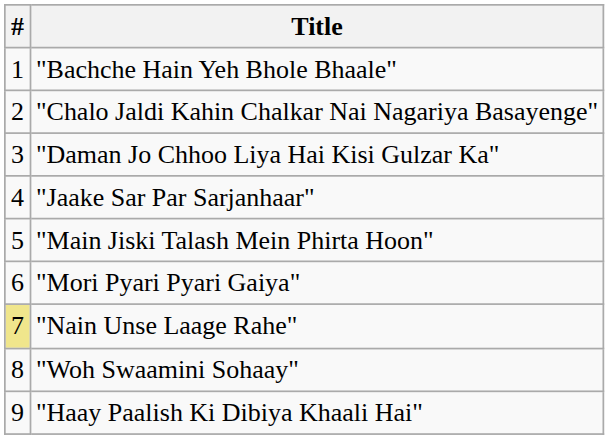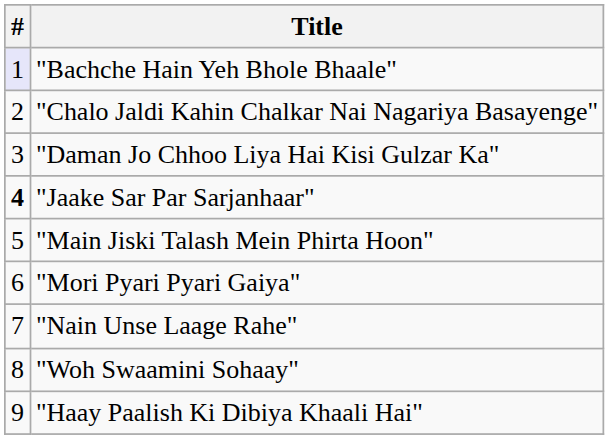"Bachche Hain Yeh Bhole Bhaale" | #: no background -> lavender background
"Jaake Sar Par Sarjanhaar" | #: normal -> bold
"Nain Unse Laage Rahe" | #: khaki background -> no background
